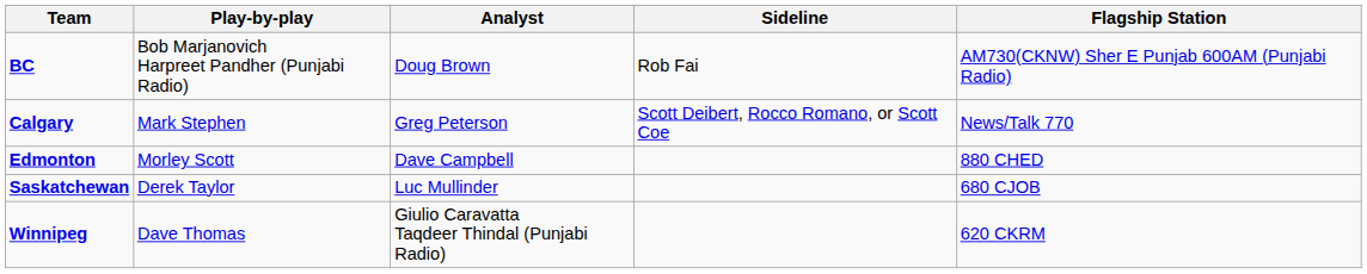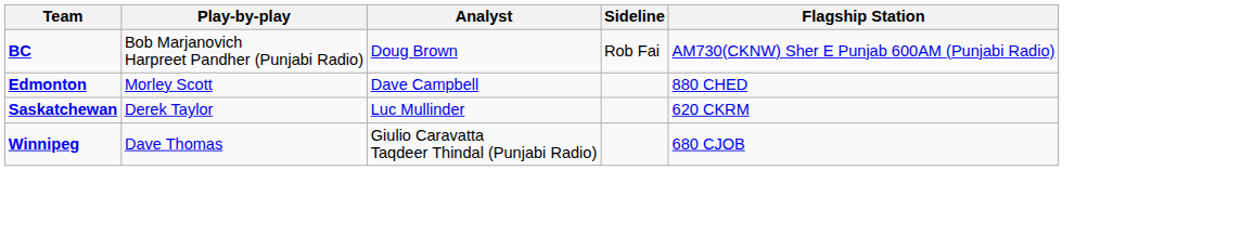- row: Calgary | Mark Stephen | Greg Peterson | Scott Deibert, Rocco Romano, or Scott Coe | News/Talk 770
Saskatchewan | Flagship Station: 680 CJOB -> 620 CKRM
Winnipeg | Flagship Station: 620 CKRM -> 680 CJOB
